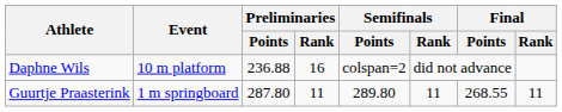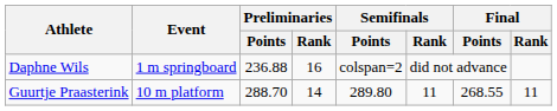Daphne Wils | Event: 10 m platform -> 1 m springboard
Guurtje Praasterink | Event: 1 m springboard -> 10 m platform
Guurtje Praasterink | Preliminaries / Points: 287.80 -> 288.70
Guurtje Praasterink | Preliminaries / Rank: 11 -> 14
